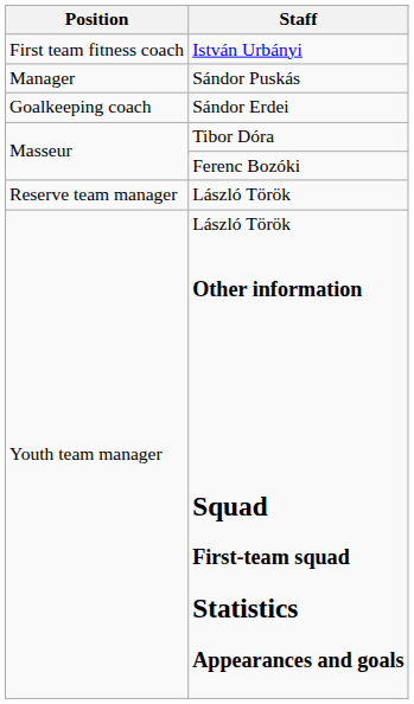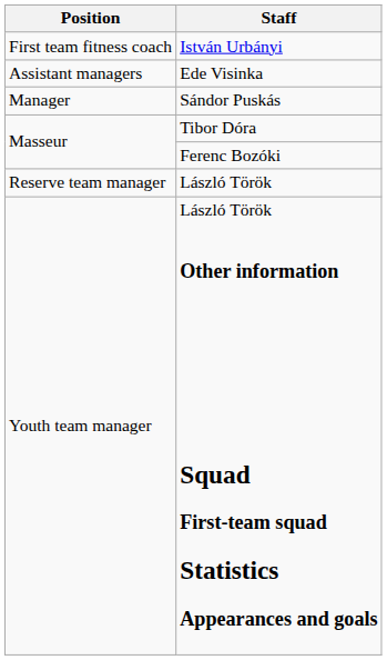+ row: Assistant managers | Ede Visinka
- row: Goalkeeping coach | Sándor Erdei
